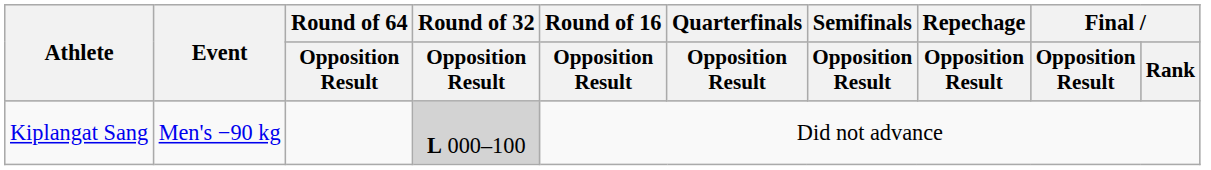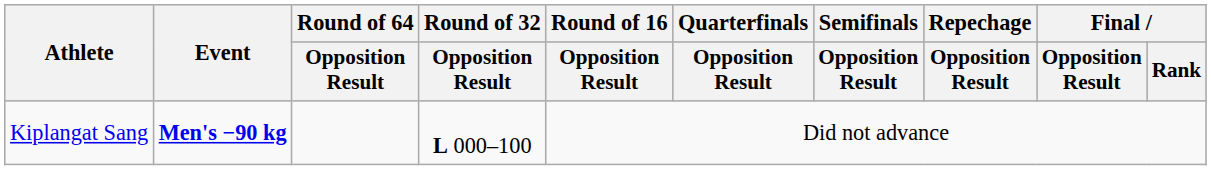Kiplangat Sang | Event: normal -> bold
Kiplangat Sang | Round of 32 / Opposition Result: lightgrey background -> no background
